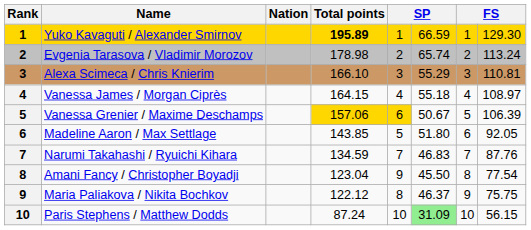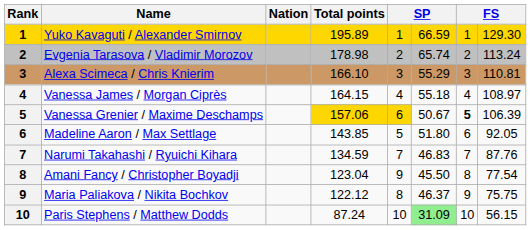Yuko Kavaguti / Alexander Smirnov | Total points: bold -> normal
Vanessa Grenier / Maxime Deschamps | column 7: normal -> bold
